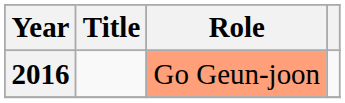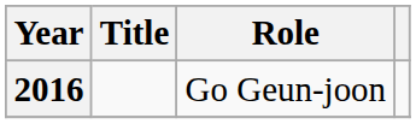2016 | Role: lightsalmon background -> no background
